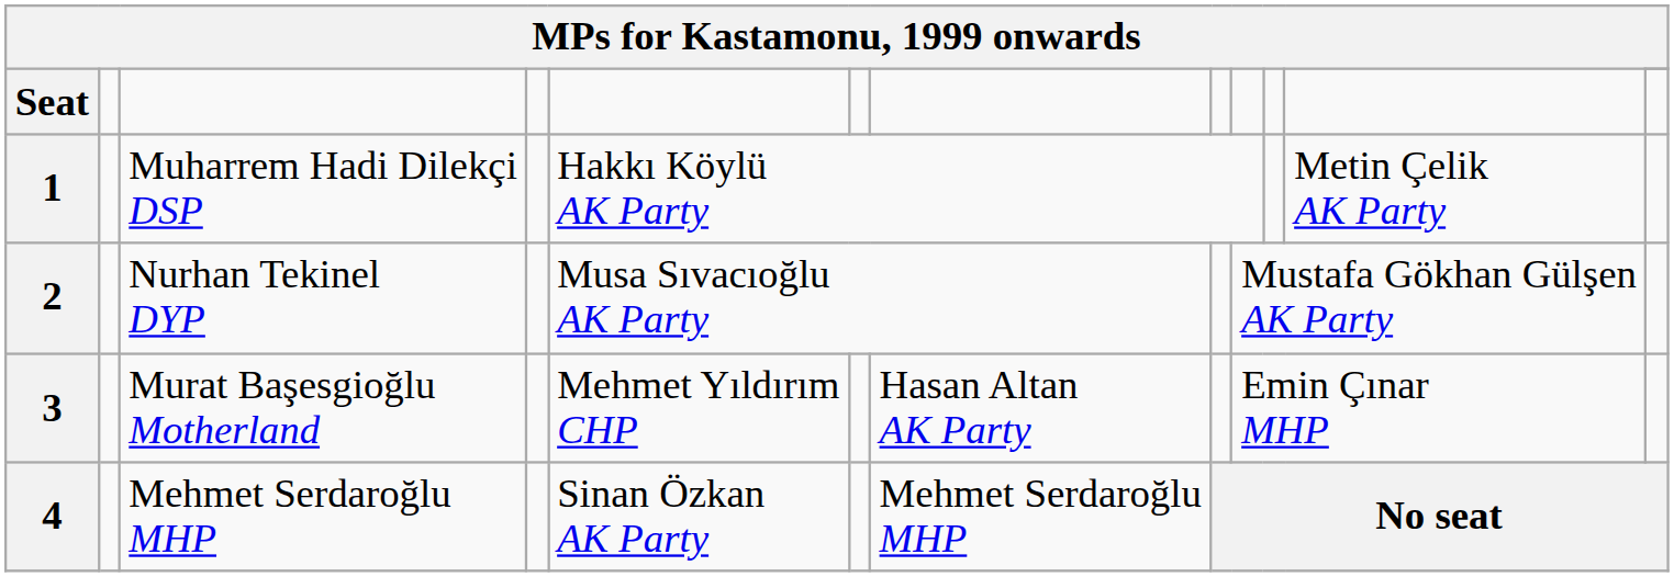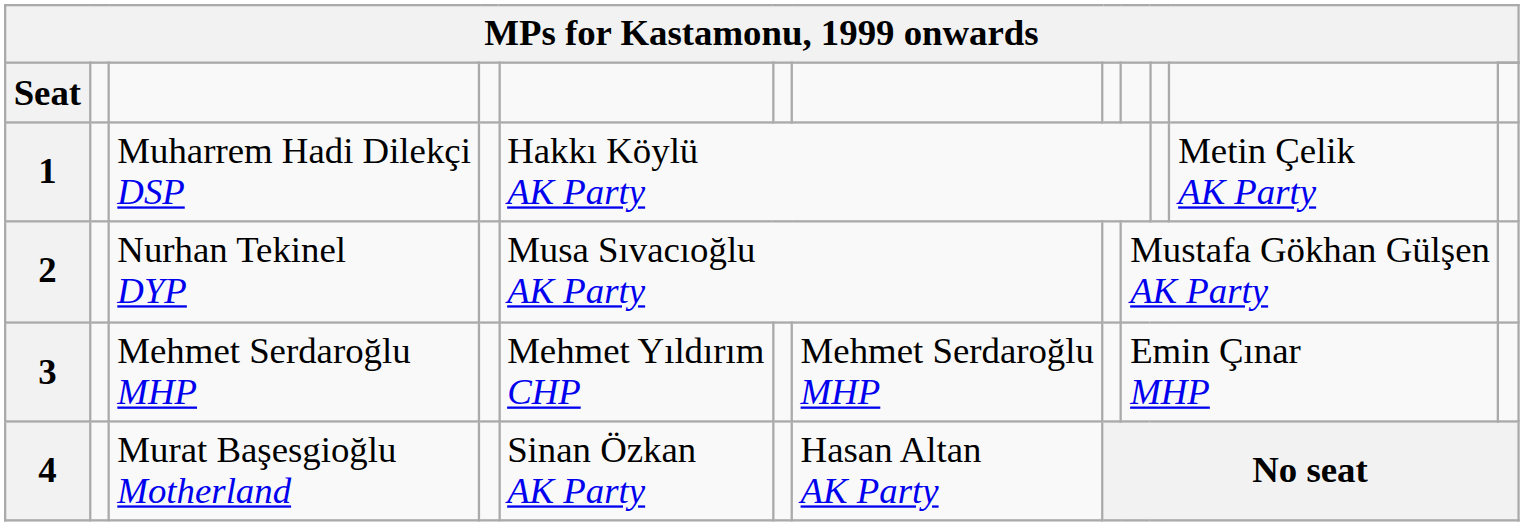3 | column 3: Murat Başesgioğlu Motherland -> Mehmet Serdaroğlu MHP
3 | column 7: Hasan Altan AK Party -> Mehmet Serdaroğlu MHP
4 | column 3: Mehmet Serdaroğlu MHP -> Murat Başesgioğlu Motherland
4 | column 7: Mehmet Serdaroğlu MHP -> Hasan Altan AK Party
